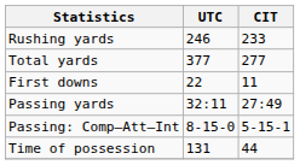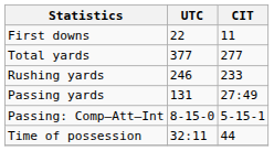rows swapped: First downs <-> Rushing yards
Passing yards | UTC: 32:11 -> 131
Time of possession | UTC: 131 -> 32:11
